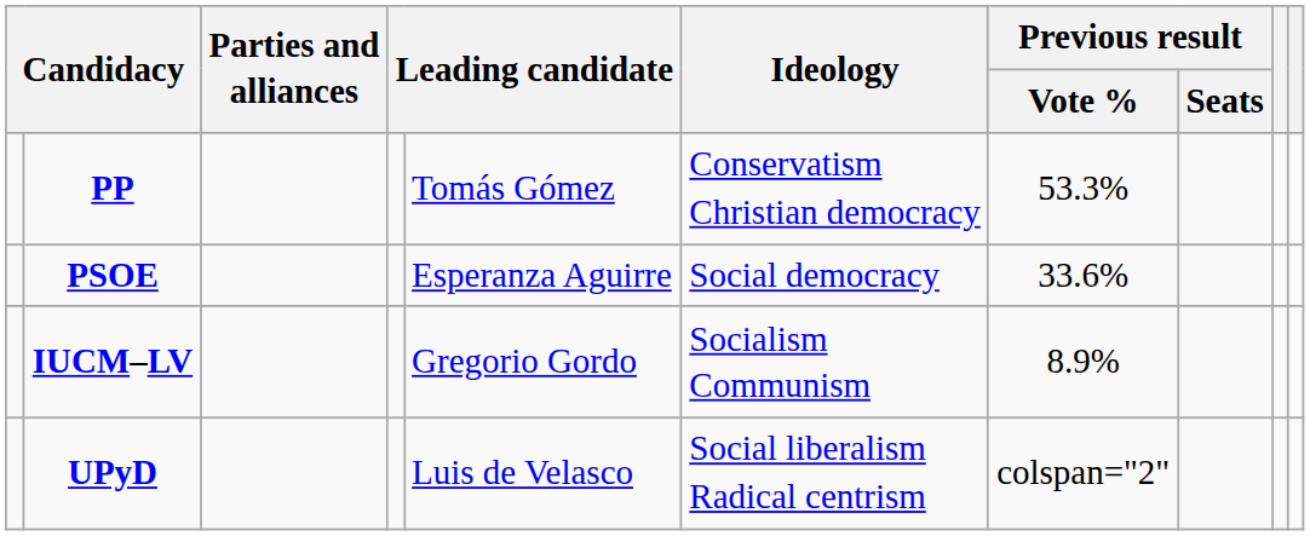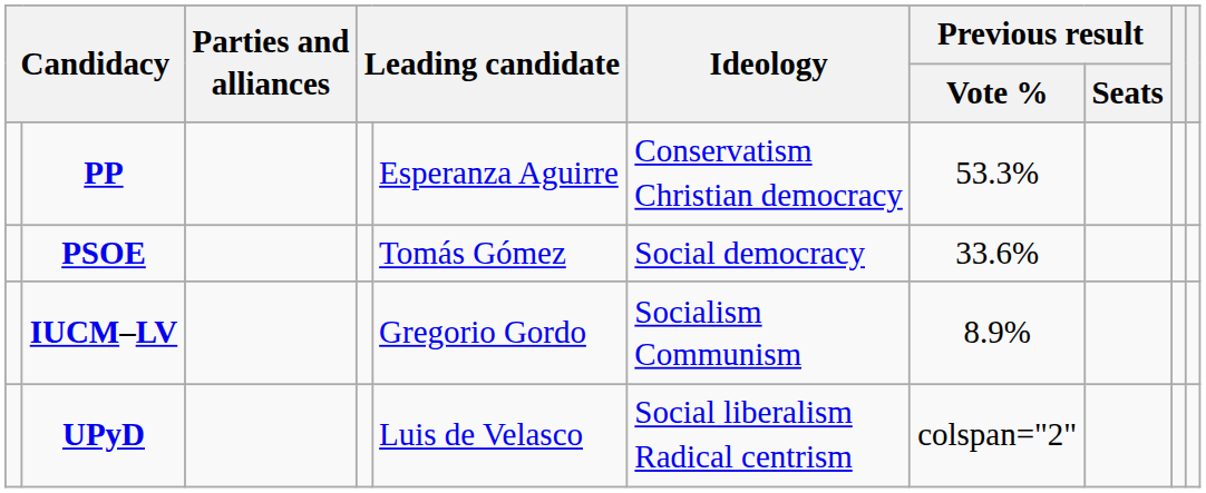PP | column 5: Tomás Gómez -> Esperanza Aguirre
PSOE | column 5: Esperanza Aguirre -> Tomás Gómez
